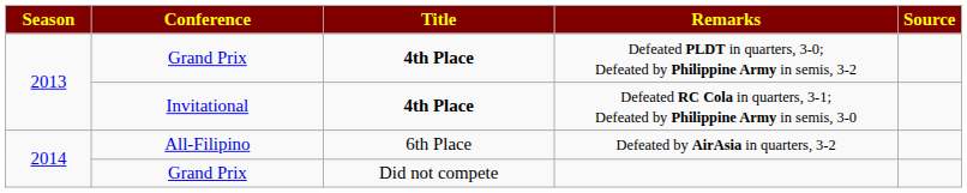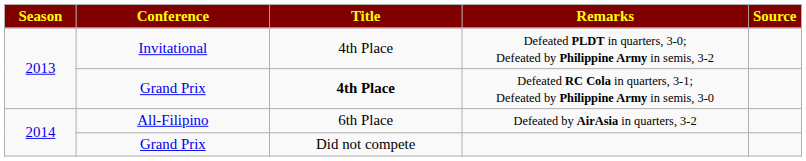row 2 | Conference: Grand Prix -> Invitational
row 2 | Title: bold -> normal
row 3 | Conference: Invitational -> Grand Prix
